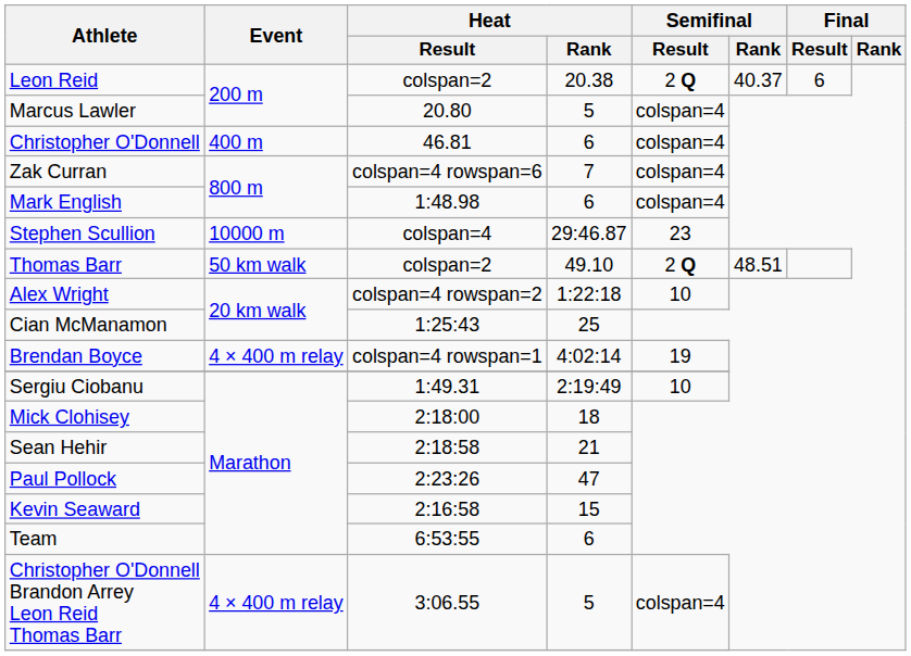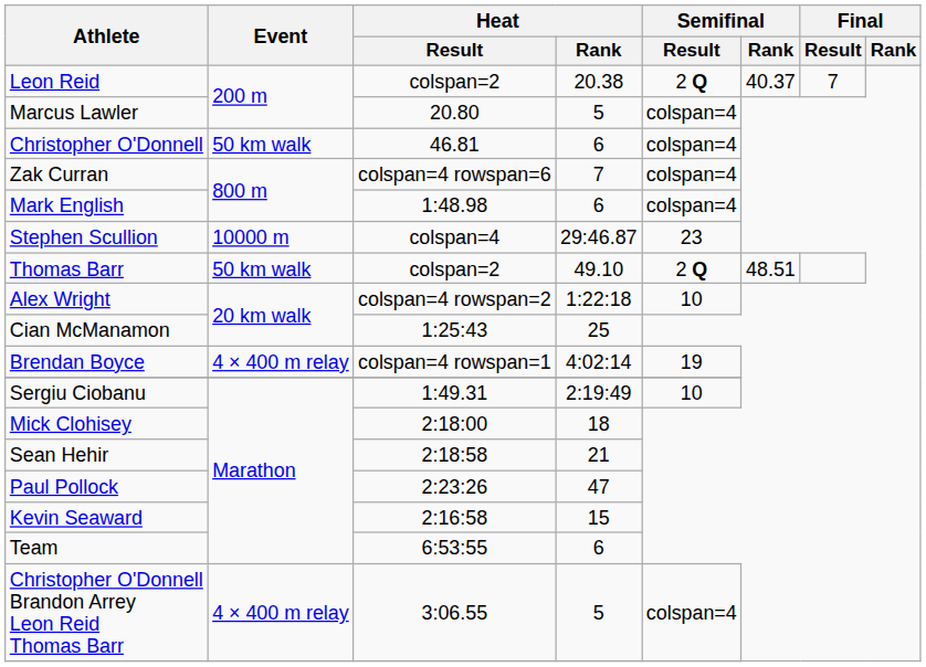Leon Reid | Final / Result: 6 -> 7
Christopher O'Donnell | Event: 400 m -> 50 km walk
